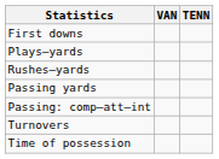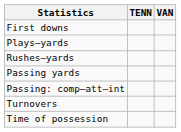columns swapped: VAN <-> TENN
